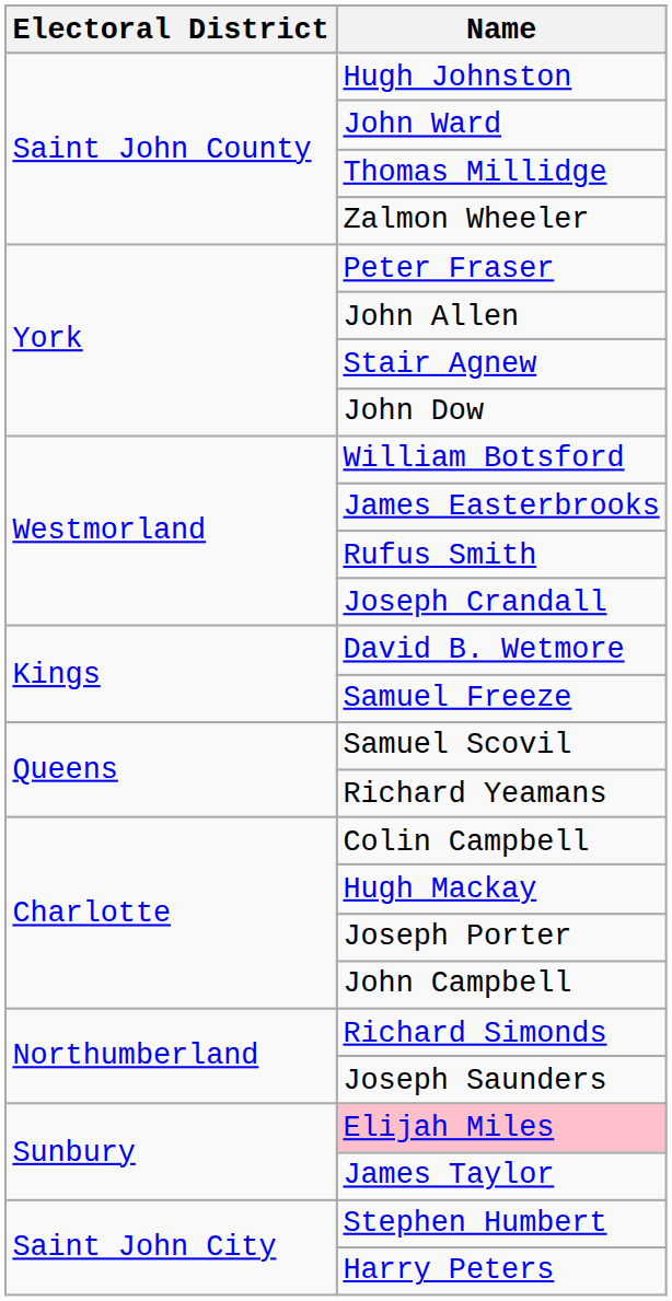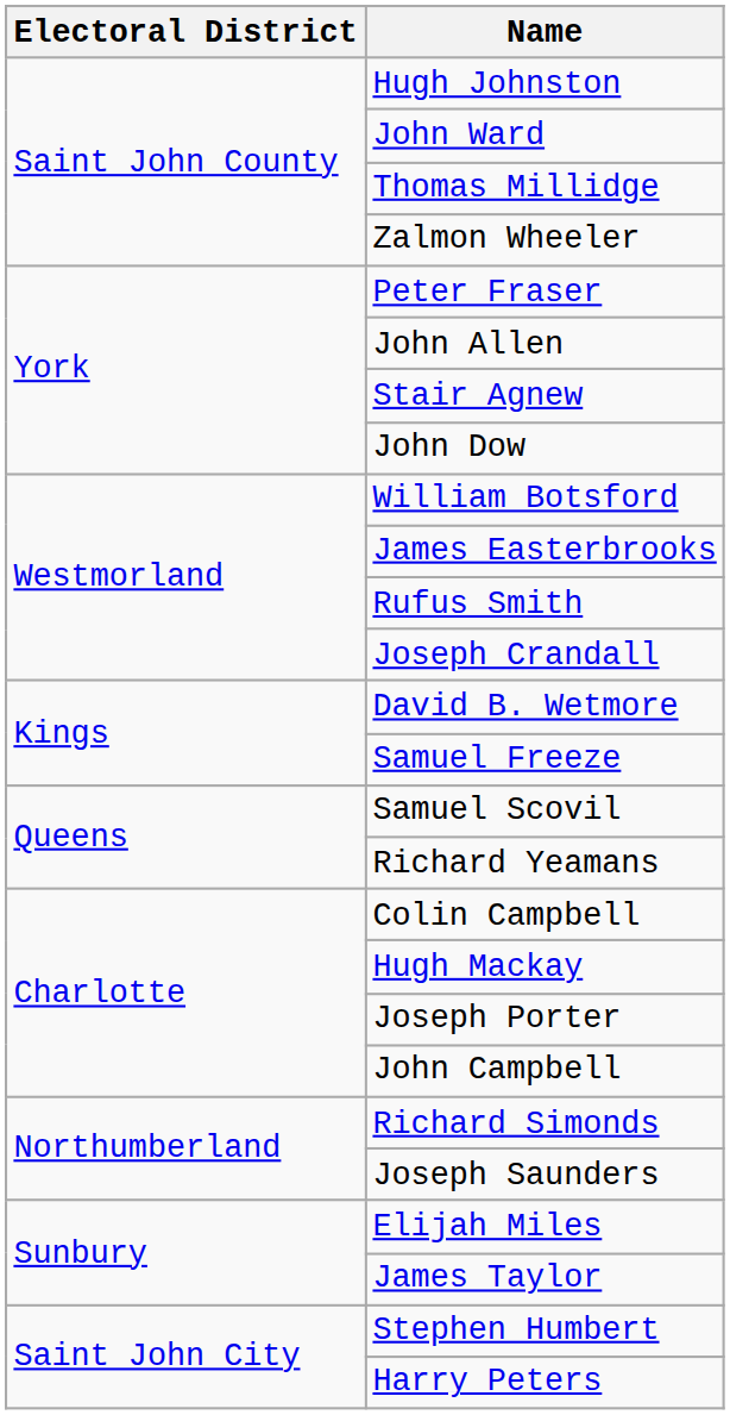Elijah Miles | Name: pink background -> no background
